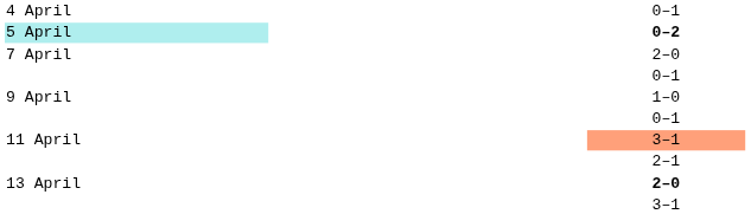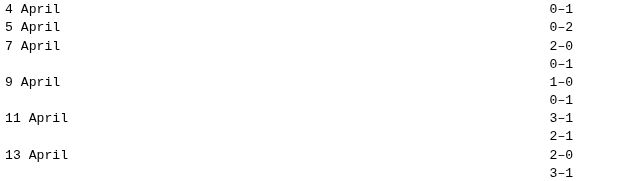5 April | column 1: paleturquoise background -> no background
5 April | column 2: bold -> normal
11 April | column 2: lightsalmon background -> no background
13 April | column 2: bold -> normal
